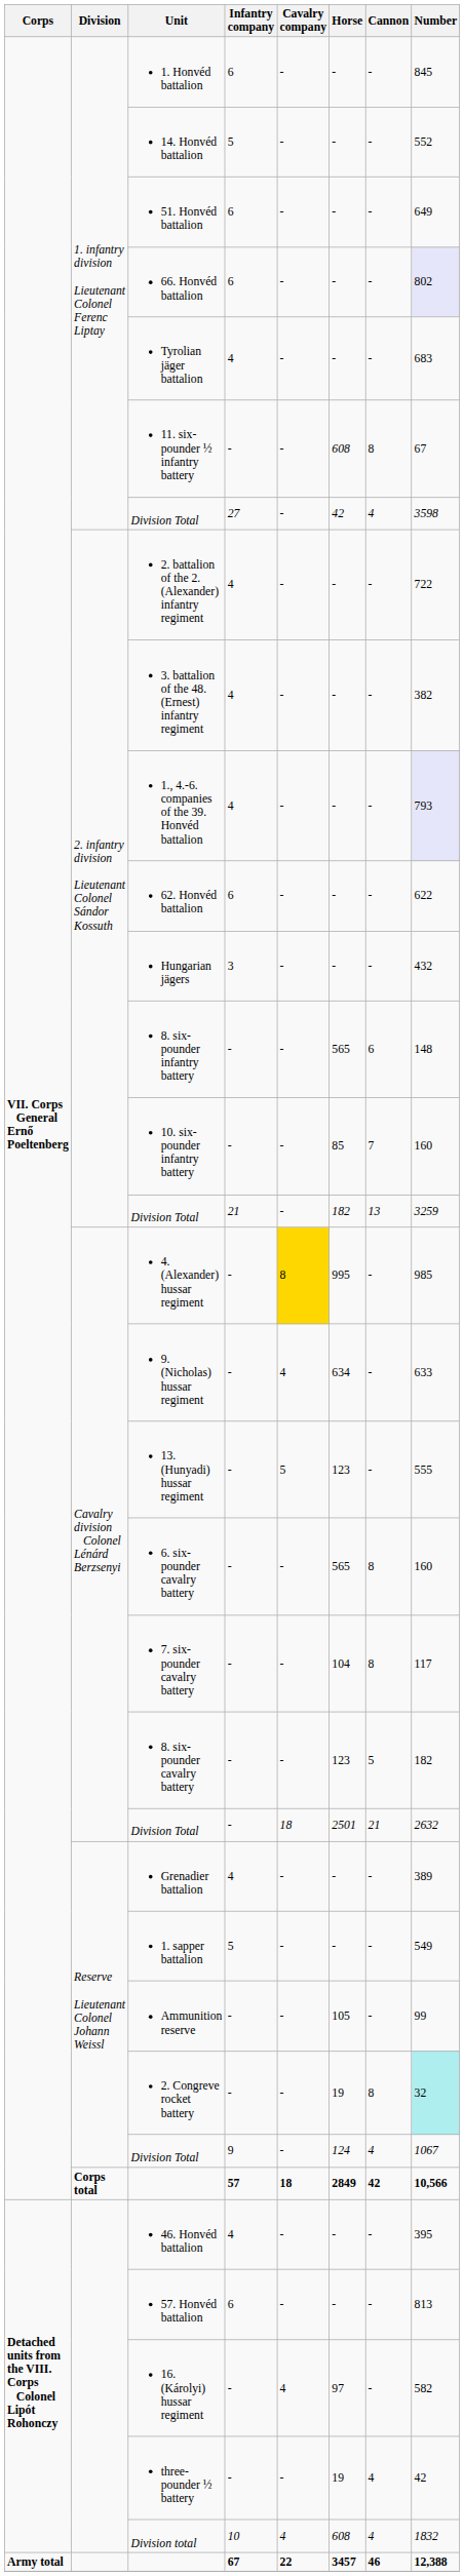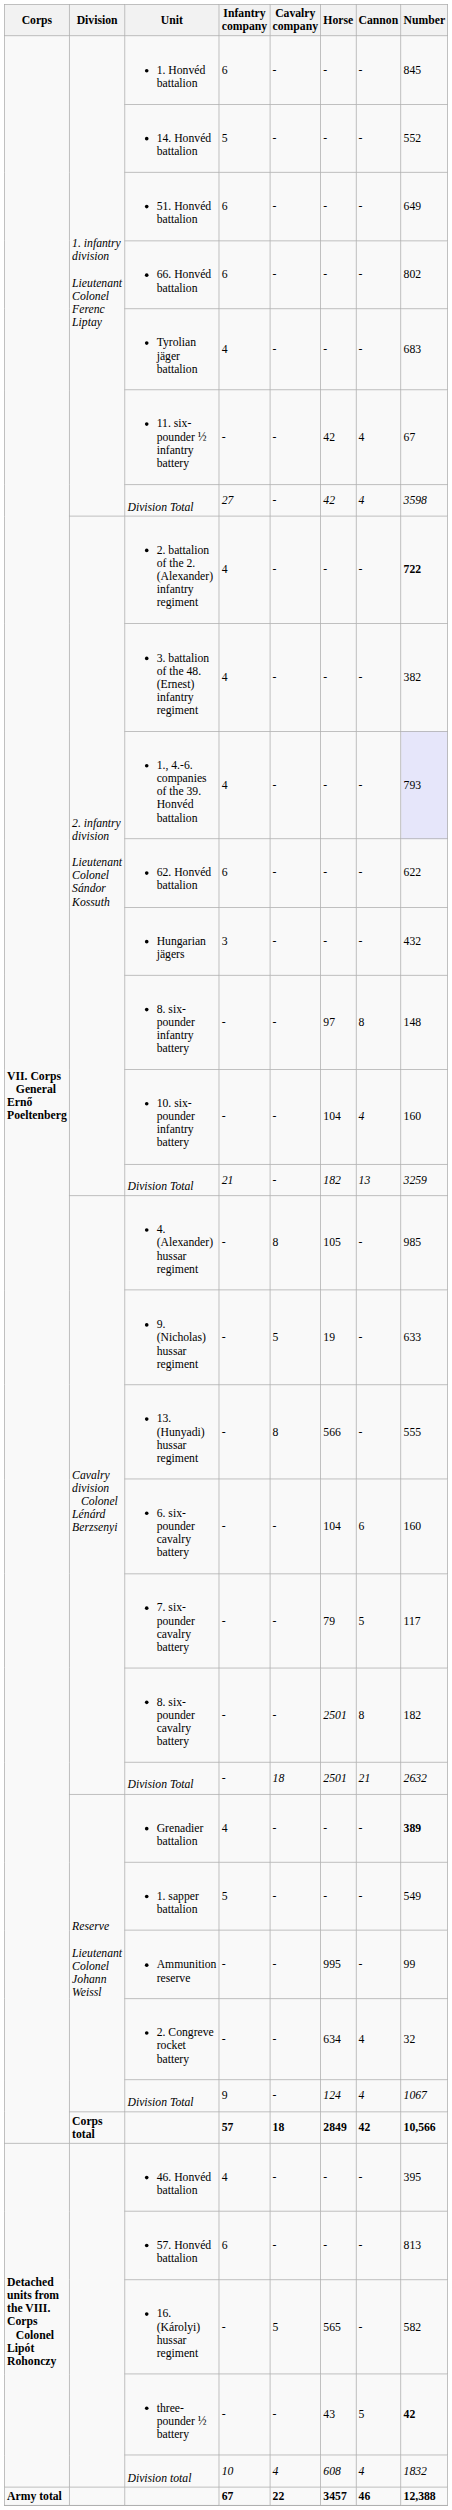66. Honvéd battalion | Number: lavender background -> no background
11. six-pounder ½ infantry battery | Horse: 608 -> 42
11. six-pounder ½ infantry battery | Cannon: 8 -> 4
2. battalion of the 2. (Alexander) infantry regiment | Number: normal -> bold
8. six-pounder infantry battery | Horse: 565 -> 97
8. six-pounder infantry battery | Cannon: 6 -> 8
10. six-pounder infantry battery | Horse: 85 -> 104
10. six-pounder infantry battery | Cannon: 7 -> 4
4. (Alexander) hussar regiment | Cavalry company: gold background -> no background
4. (Alexander) hussar regiment | Horse: 995 -> 105
9. (Nicholas) hussar regiment | Cavalry company: 4 -> 5
9. (Nicholas) hussar regiment | Horse: 634 -> 19
13. (Hunyadi) hussar regiment | Cavalry company: 5 -> 8
13. (Hunyadi) hussar regiment | Horse: 123 -> 566
6. six-pounder cavalry battery | Horse: 565 -> 104
6. six-pounder cavalry battery | Cannon: 8 -> 6
7. six-pounder cavalry battery | Horse: 104 -> 79
7. six-pounder cavalry battery | Cannon: 8 -> 5
8. six-pounder cavalry battery | Horse: 123 -> 2501
8. six-pounder cavalry battery | Cannon: 5 -> 8
Grenadier battalion | Number: normal -> bold
Ammunition reserve | Horse: 105 -> 995
2. Congreve rocket battery | Horse: 19 -> 634
2. Congreve rocket battery | Cannon: 8 -> 4
2. Congreve rocket battery | Number: paleturquoise background -> no background
16. (Károlyi) hussar regiment | Cavalry company: 4 -> 5
16. (Károlyi) hussar regiment | Horse: 97 -> 565
three-pounder ½ battery | Horse: 19 -> 43
three-pounder ½ battery | Cannon: 4 -> 5
three-pounder ½ battery | Number: normal -> bold
